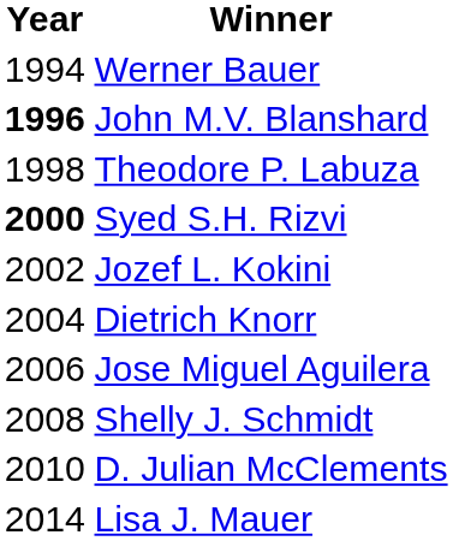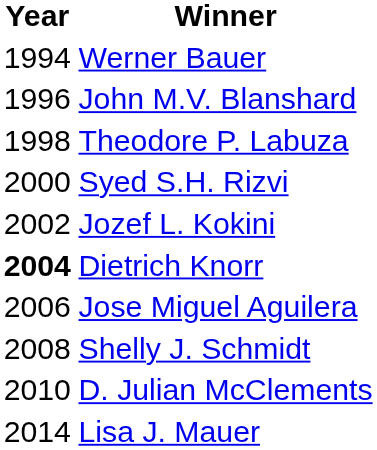John M.V. Blanshard | Year: bold -> normal
Syed S.H. Rizvi | Year: bold -> normal
Dietrich Knorr | Year: normal -> bold
